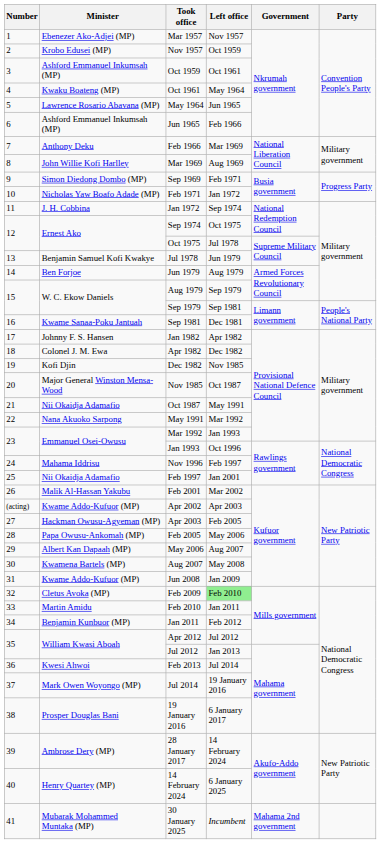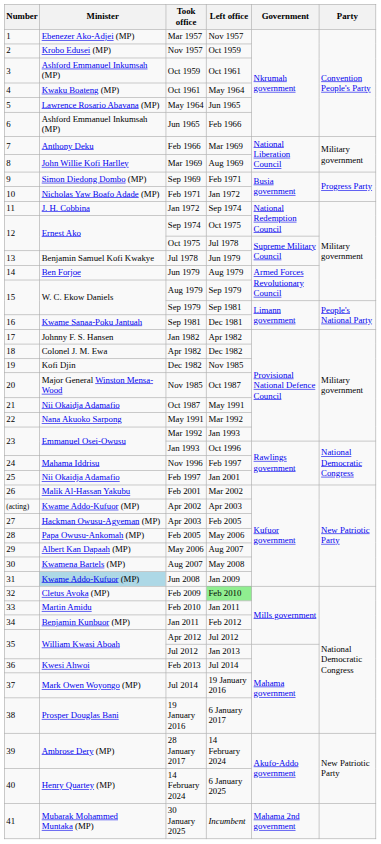Jun 2008 | Minister: no background -> lightblue background
